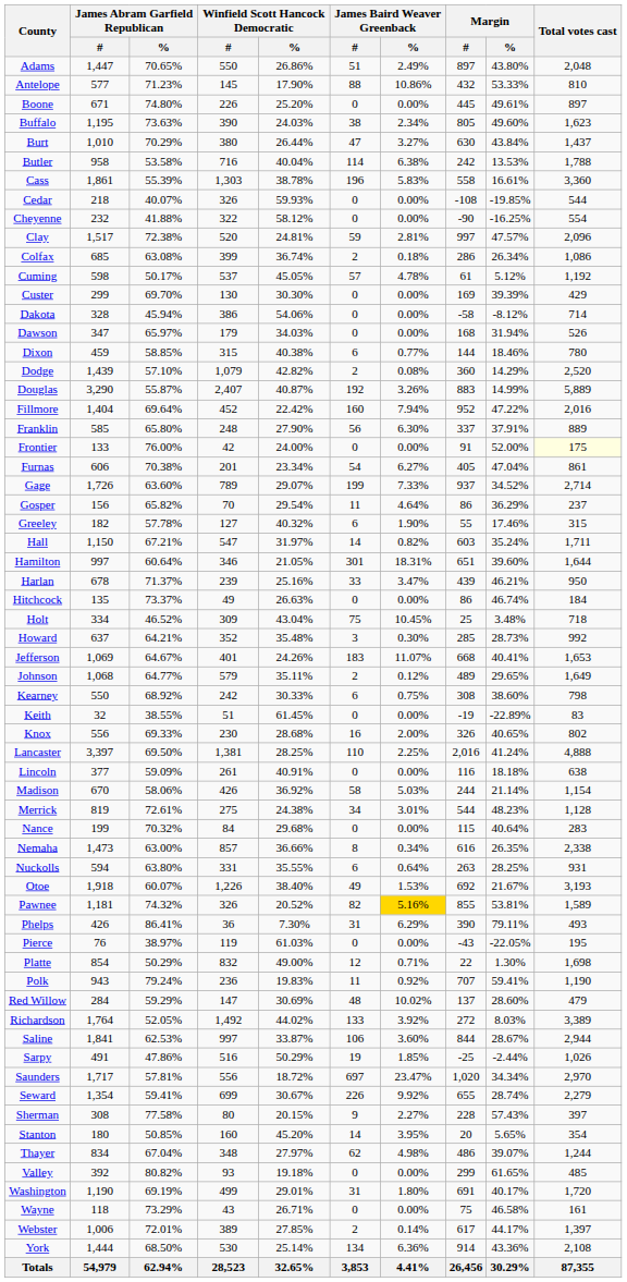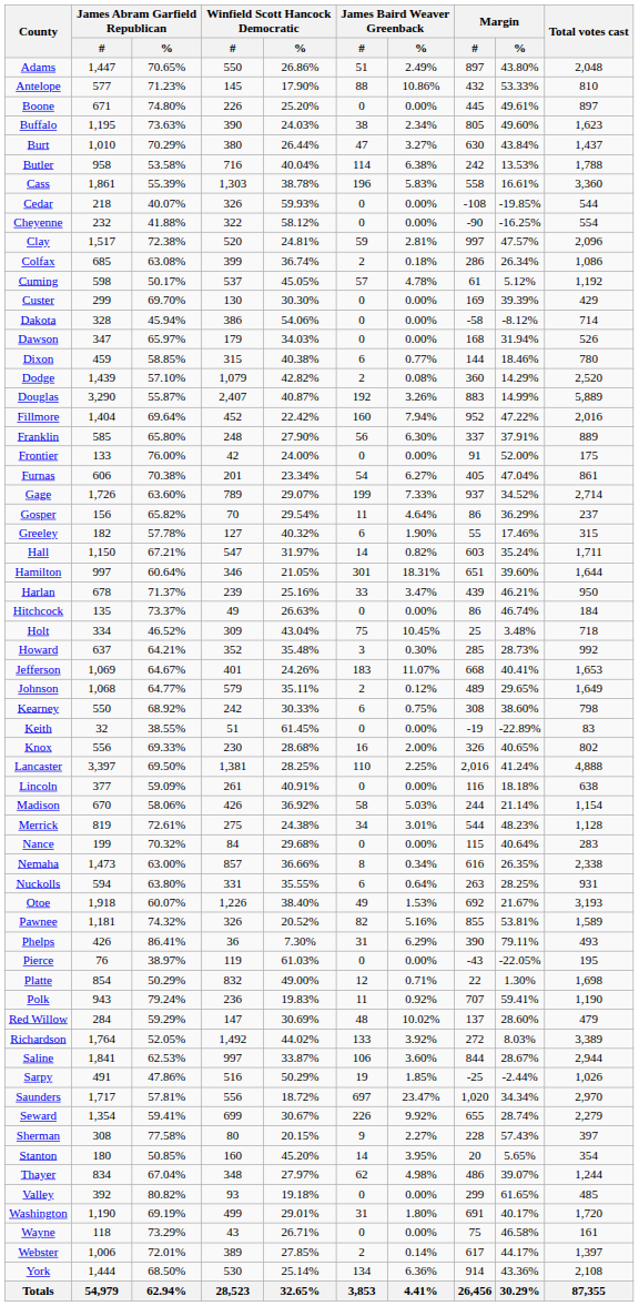Frontier | Total votes cast: lightyellow background -> no background
Pawnee | James Baird Weaver Greenback / %: gold background -> no background
